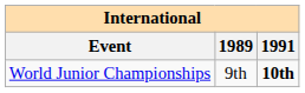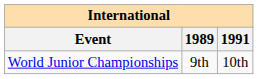World Junior Championships | 1991: bold -> normal
